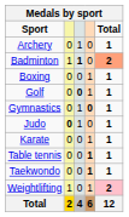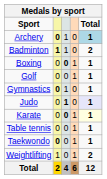Archery | column 2: normal -> bold
Archery | Total: no background -> lightblue background
Badminton | column 2: normal -> bold
Badminton | column 3: bold -> normal
Badminton | Total: lightsalmon background -> no background
Boxing | column 3: normal -> bold
Golf | column 3: bold -> normal
Gymnastics | column 2: normal -> bold
Gymnastics | column 4: bold -> normal
Judo | column 2: bold -> normal
Judo | column 3: normal -> bold
Judo | Total: no background -> lavender background
Karate | column 3: normal -> bold
Karate | Total: no background -> lightyellow background
Table tennis | column 4: bold -> normal
Taekwondo | column 2: normal -> bold
Taekwondo | column 4: bold -> normal
Weightlifting | Total: pink background -> no background
